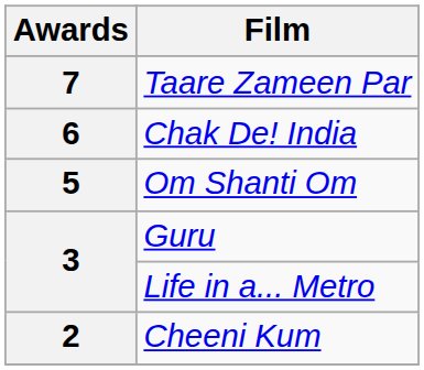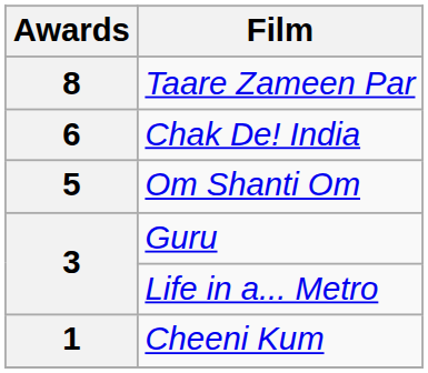Taare Zameen Par | Awards: 7 -> 8
Cheeni Kum | Awards: 2 -> 1
